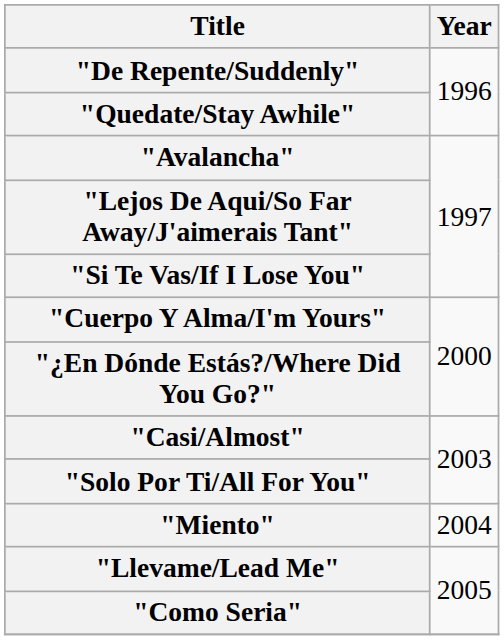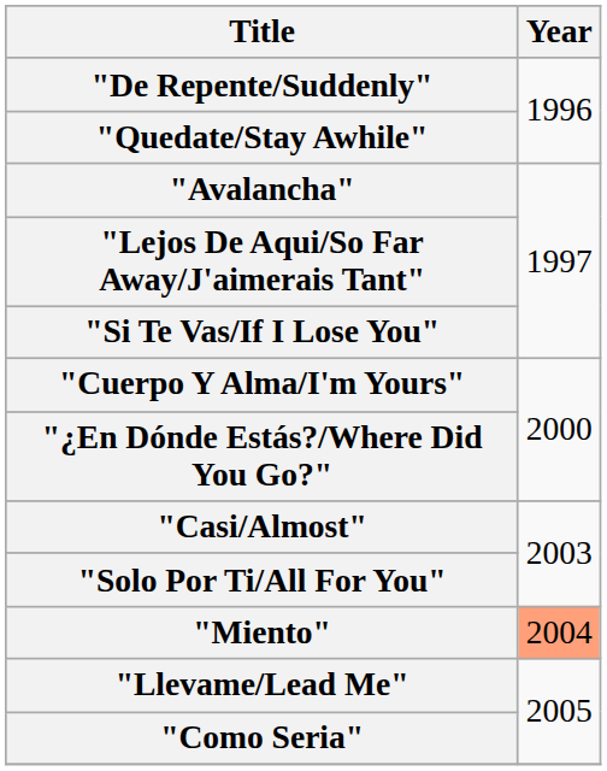"Miento" | Year: no background -> lightsalmon background
